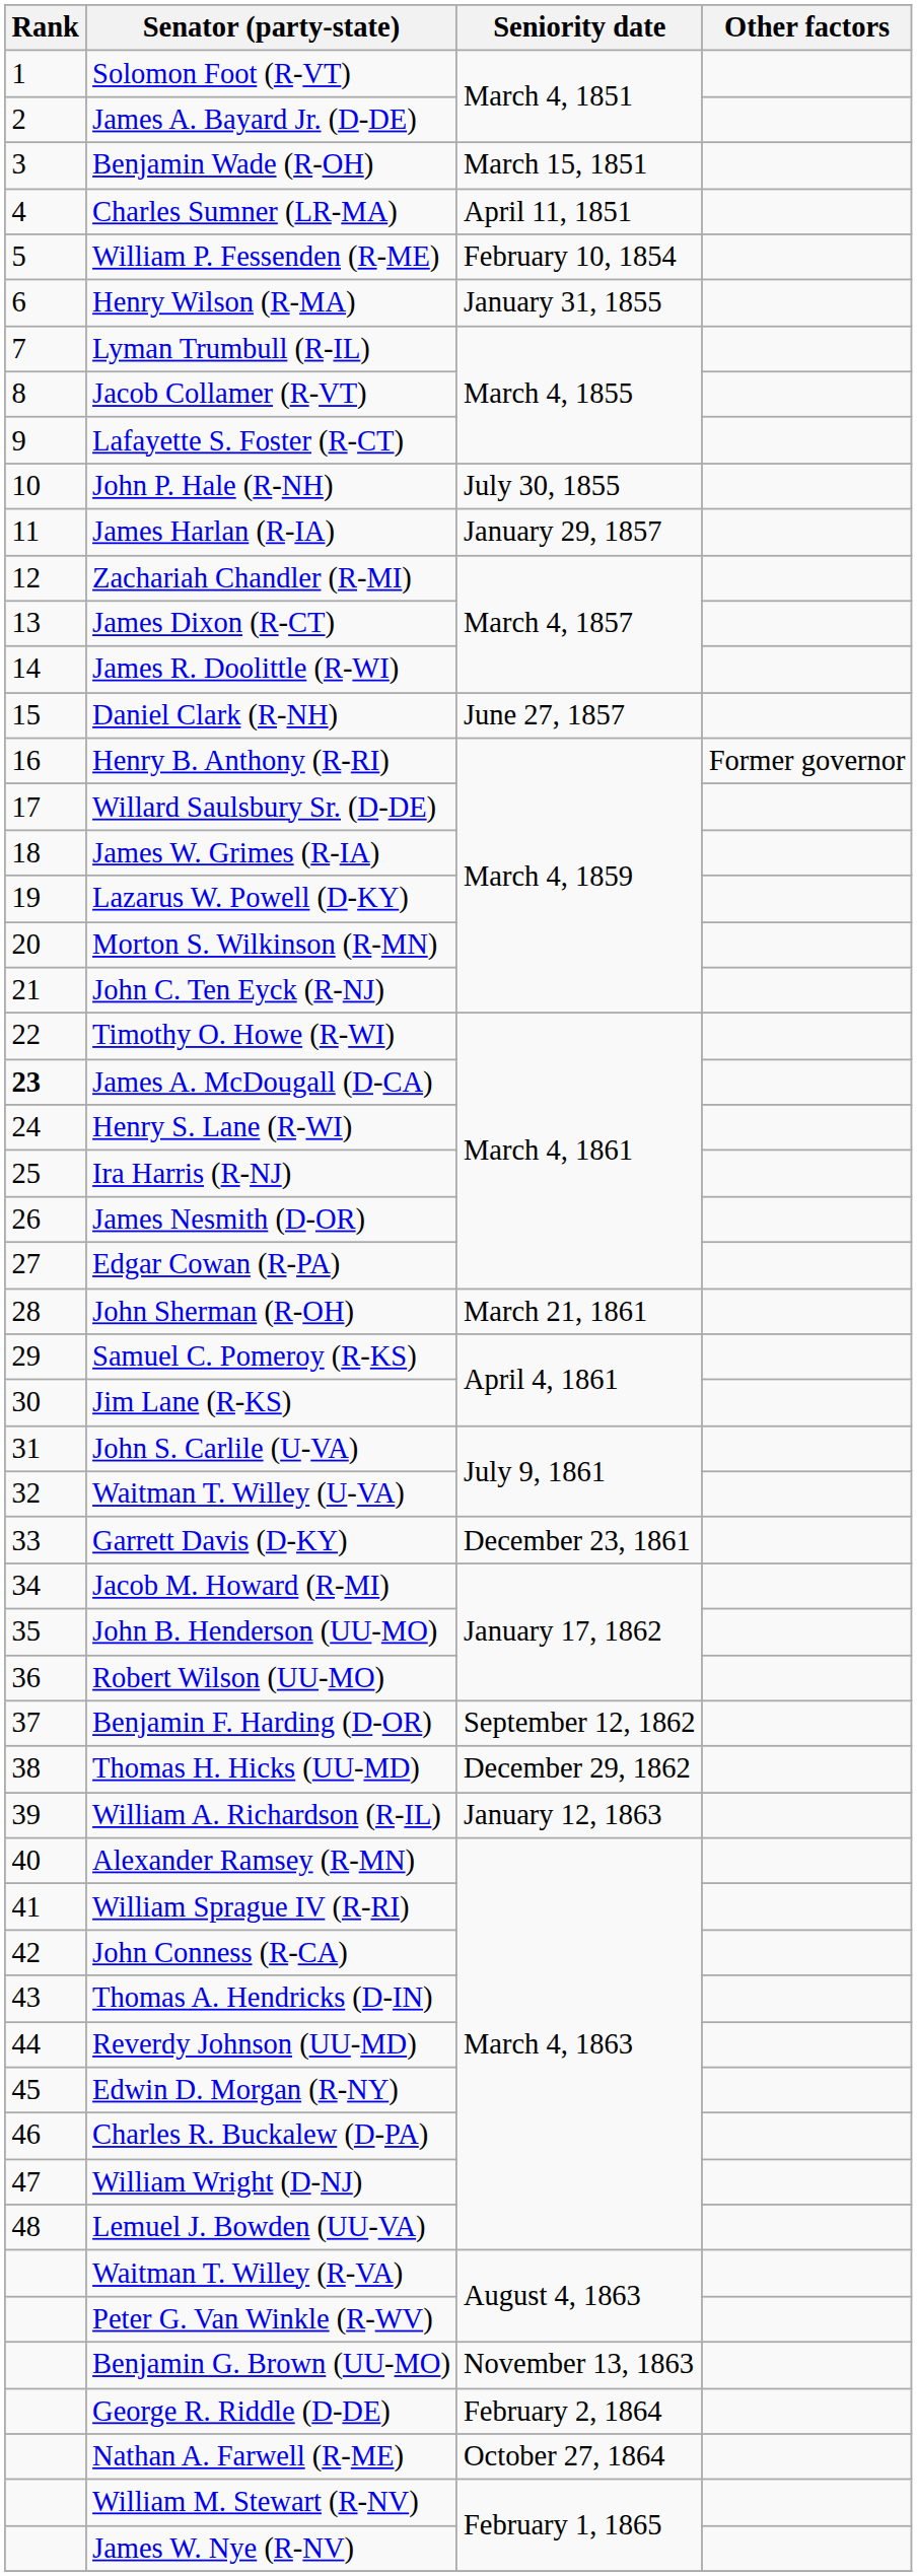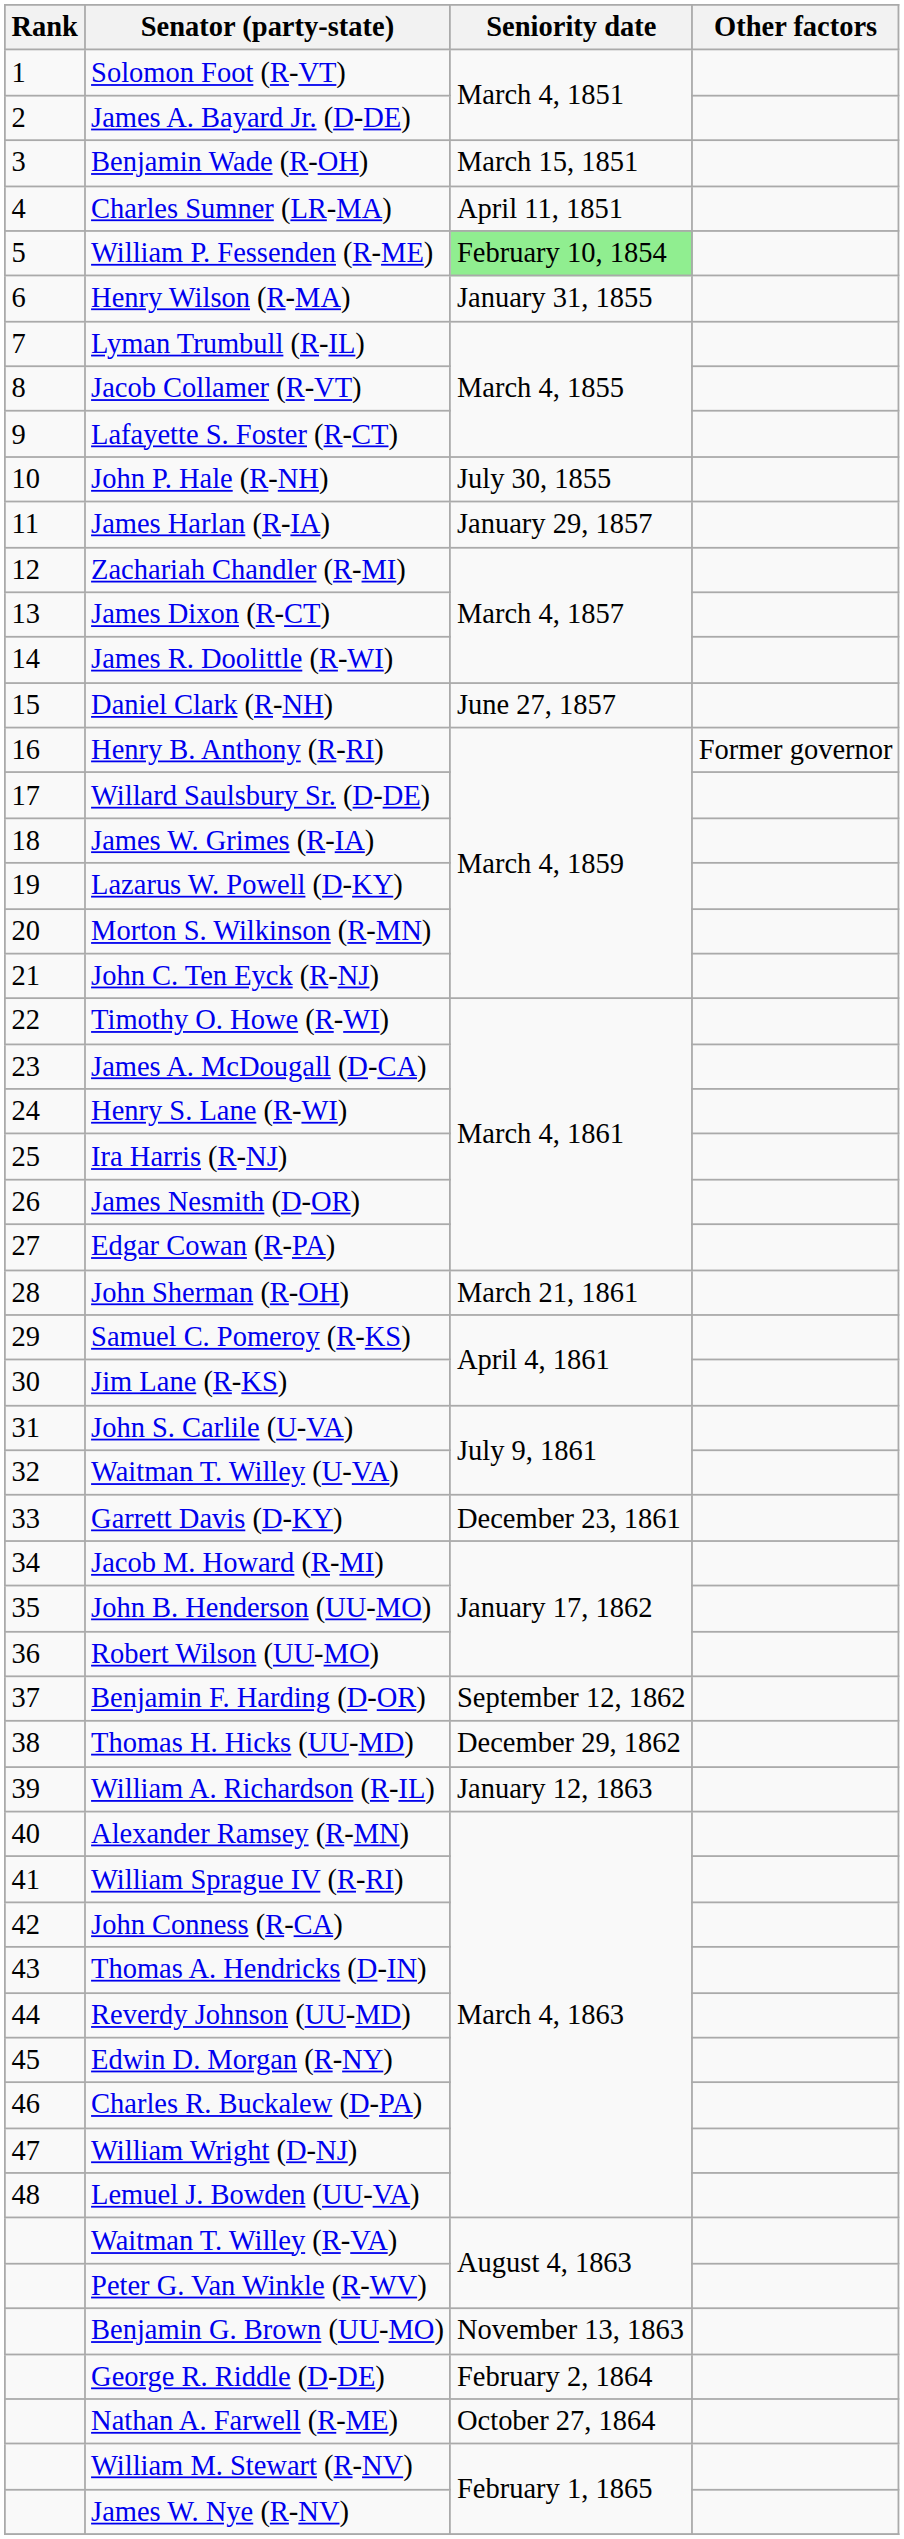William P. Fessenden (R-ME) | Seniority date: no background -> lightgreen background
James A. McDougall (D-CA) | Rank: bold -> normal
